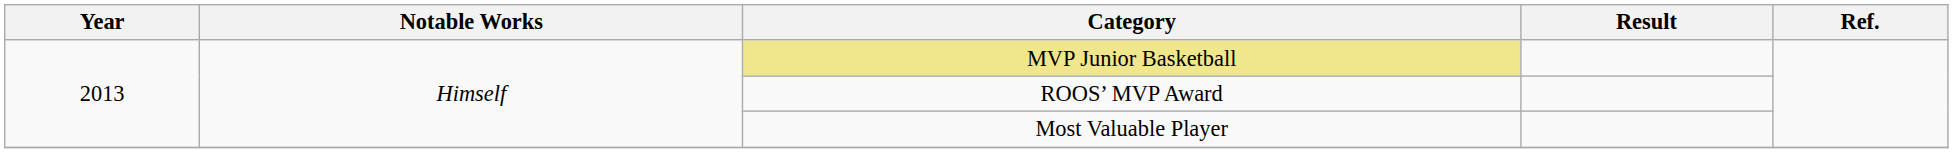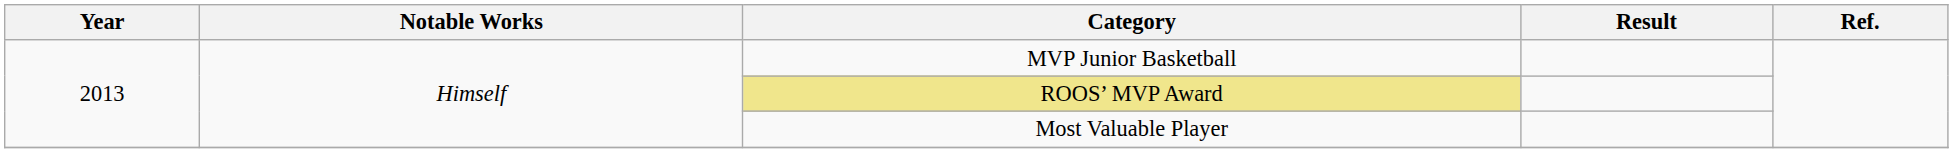MVP Junior Basketball | Category: khaki background -> no background
ROOS’ MVP Award | Category: no background -> khaki background
